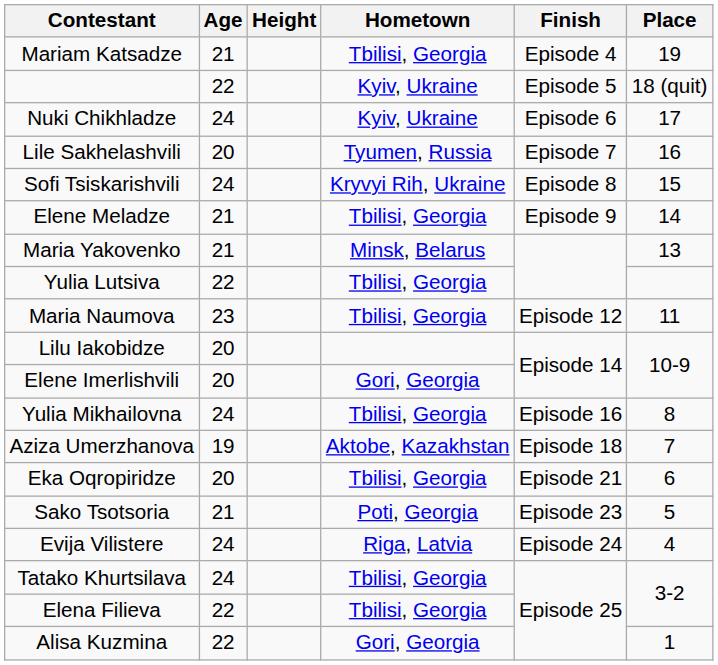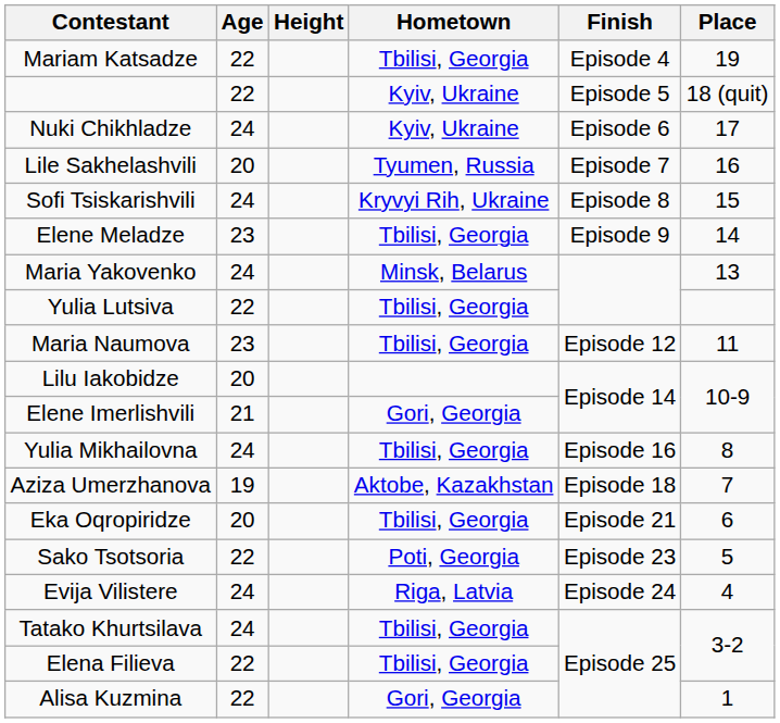Mariam Katsadze | Age: 21 -> 22
Elene Meladze | Age: 21 -> 23
Maria Yakovenko | Age: 21 -> 24
Elene Imerlishvili | Age: 20 -> 21
Sako Tsotsoria | Age: 21 -> 22
